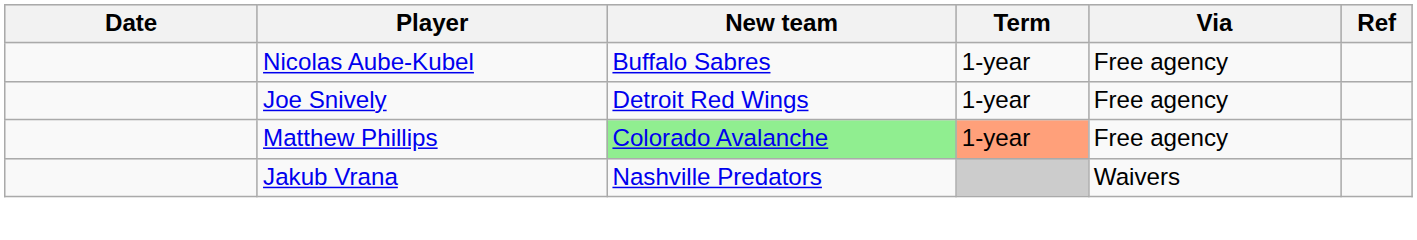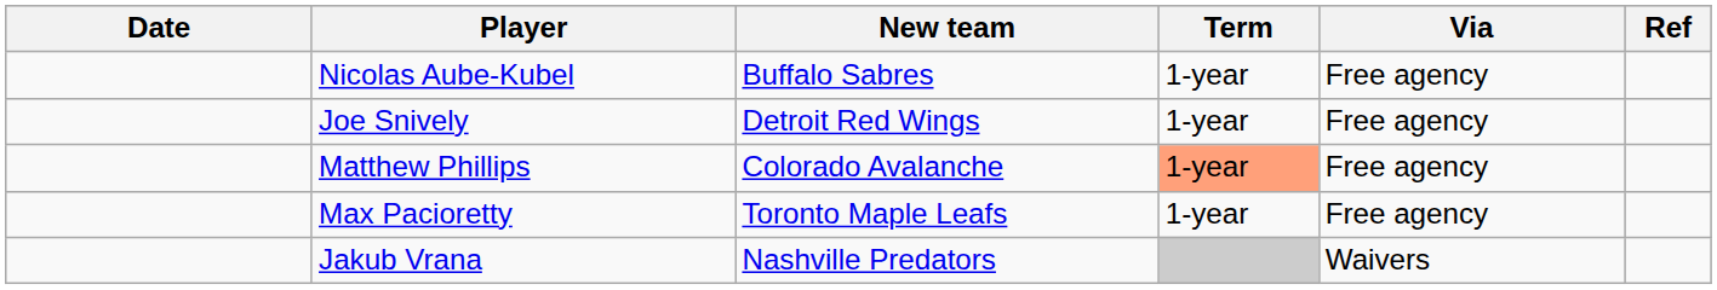Matthew Phillips | New team: lightgreen background -> no background
+ row: Max Pacioretty | Toronto Maple Leafs | 1-year | Free agency
